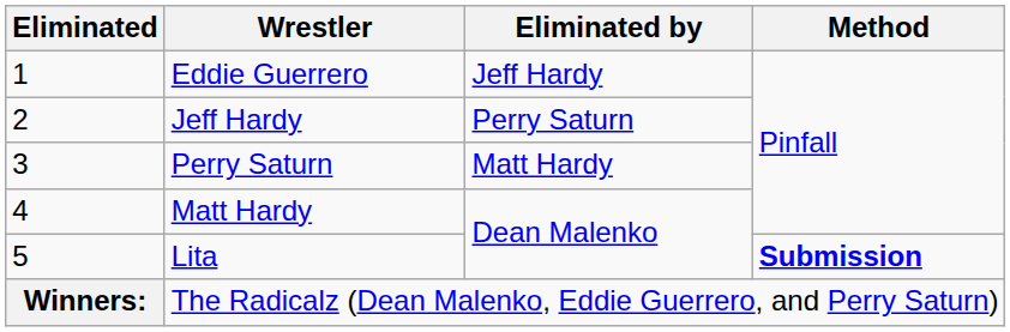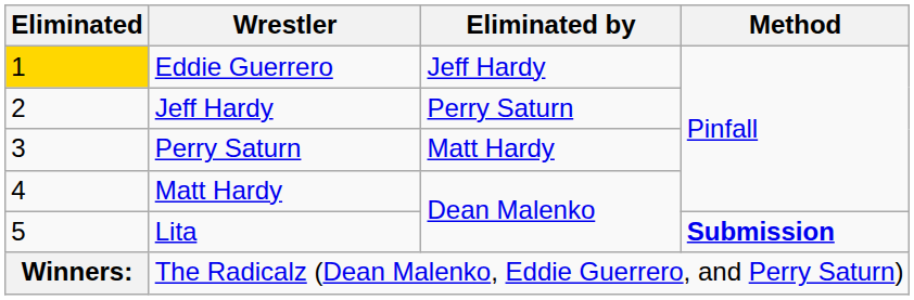Eddie Guerrero | Eliminated: no background -> gold background
